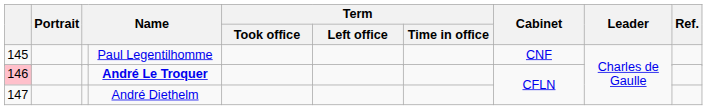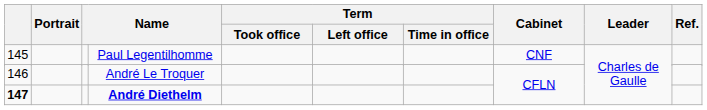146 | column 1: pink background -> no background
146 | column 4: bold -> normal
147 | column 1: normal -> bold
147 | column 4: normal -> bold
